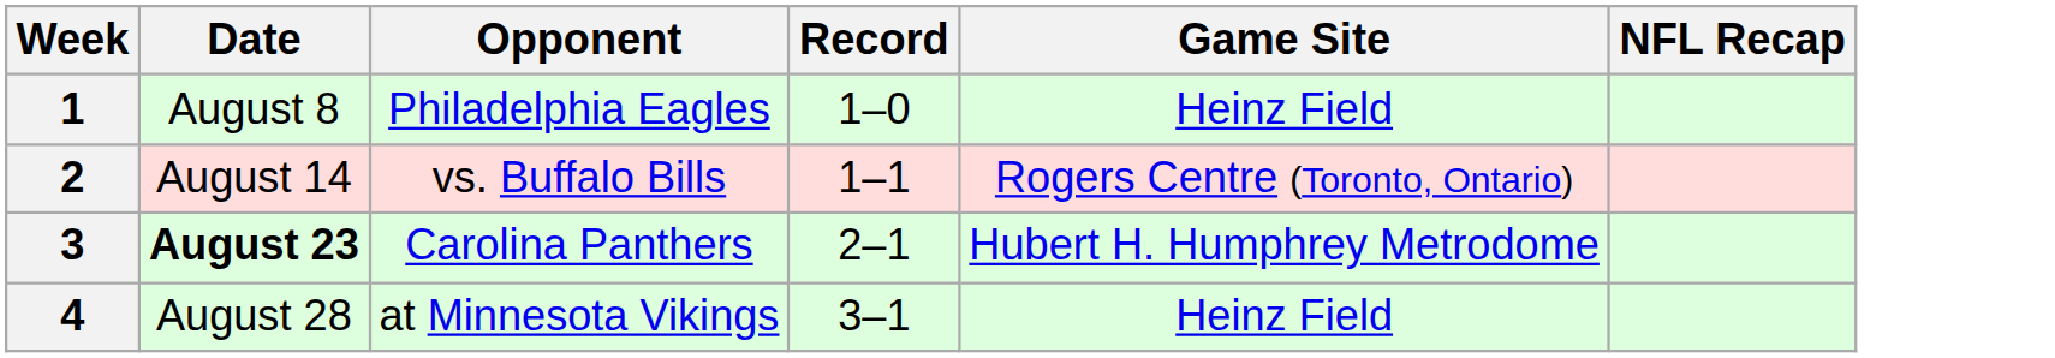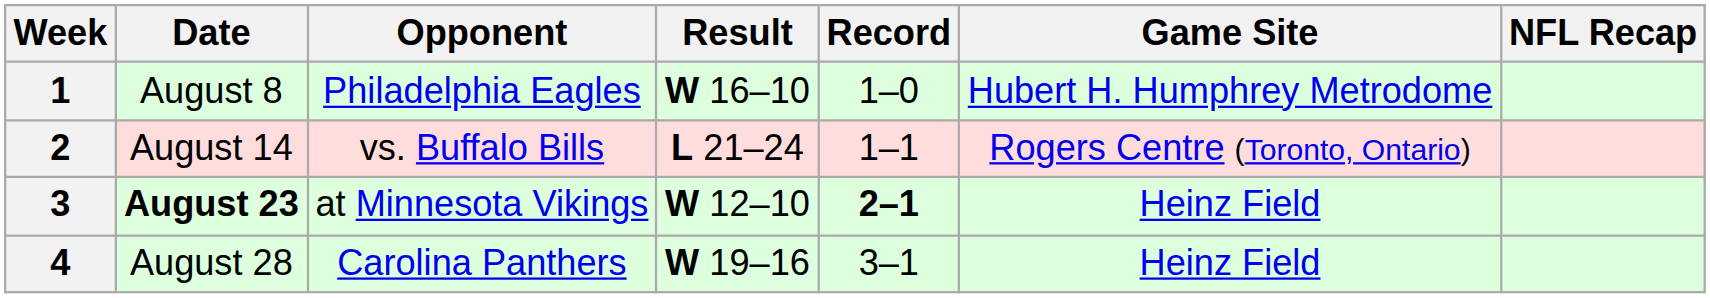+ column: Result | W 16–10 | L 21–24 | W 12–10 | W 19–16
1 | Game Site: Heinz Field -> Hubert H. Humphrey Metrodome
3 | Opponent: Carolina Panthers -> at Minnesota Vikings
3 | Record: normal -> bold
3 | Game Site: Hubert H. Humphrey Metrodome -> Heinz Field
4 | Opponent: at Minnesota Vikings -> Carolina Panthers
